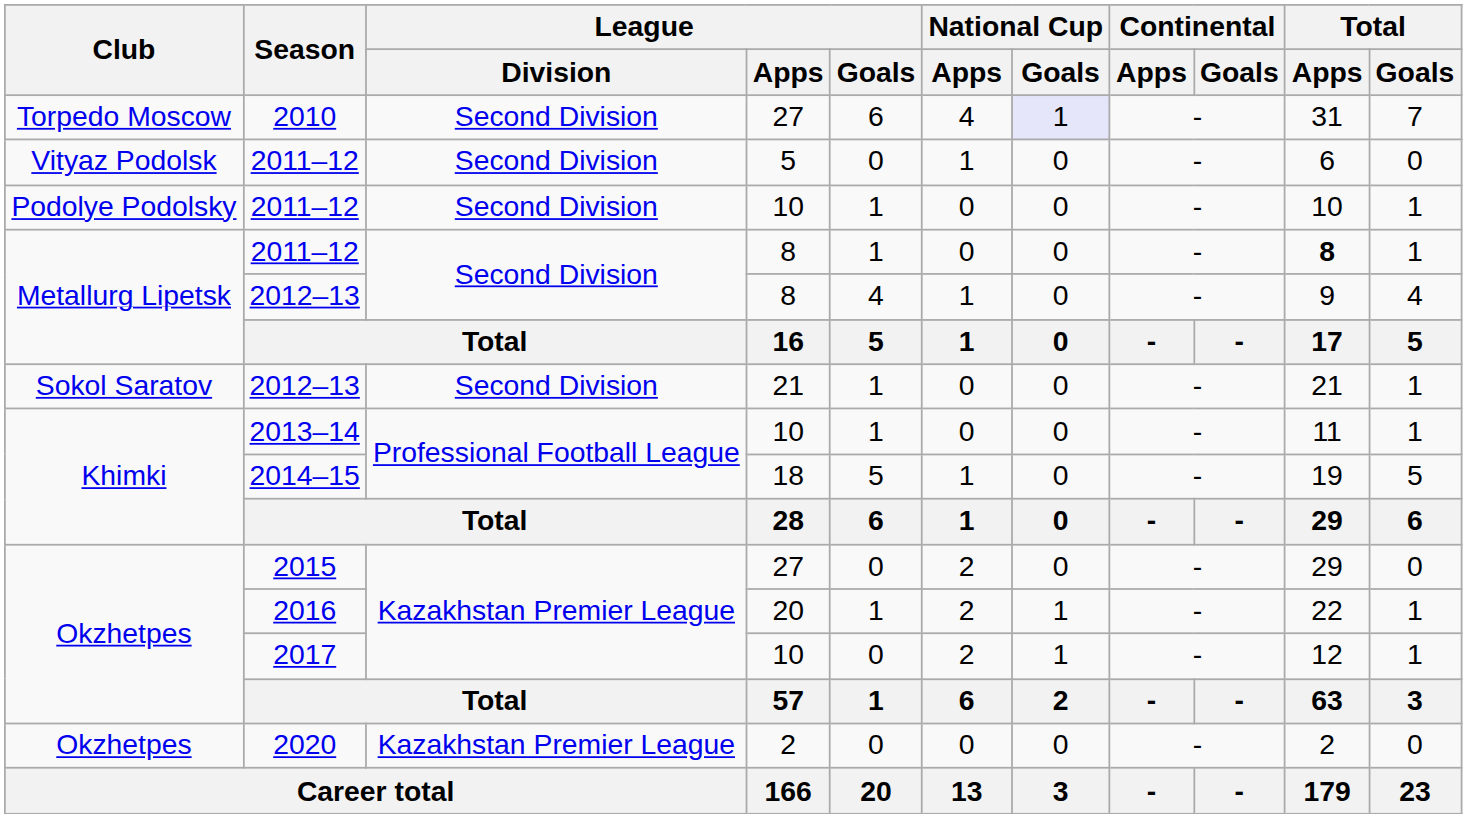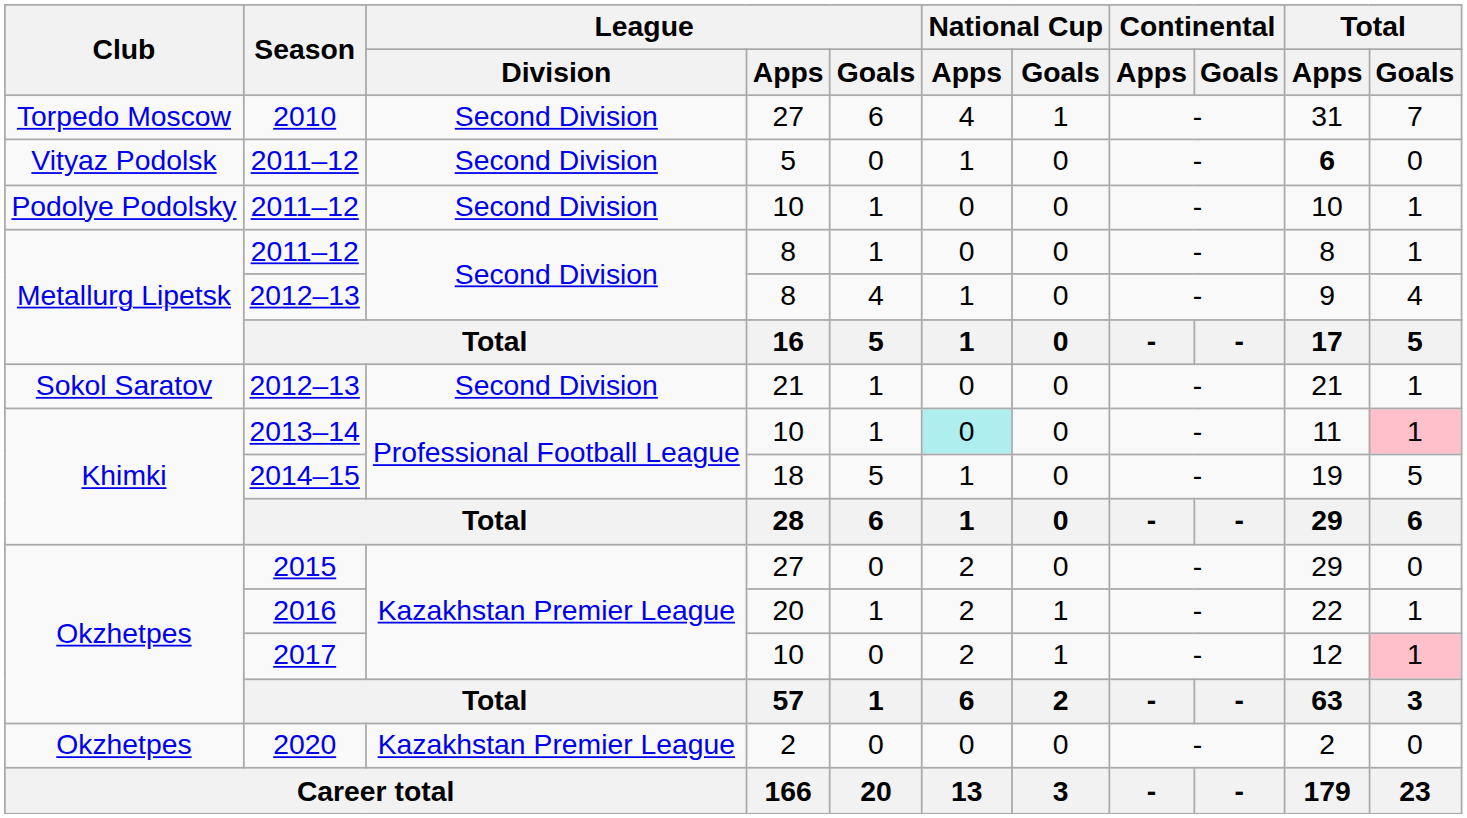2010 | National Cup / Goals: lavender background -> no background
2011–12 / 5 | Total / Apps: normal -> bold
2011–12 / 8 | Total / Apps: bold -> normal
2013–14 | National Cup / Apps: no background -> paleturquoise background
2013–14 | Total / Goals: no background -> pink background
2017 | Total / Goals: no background -> pink background
